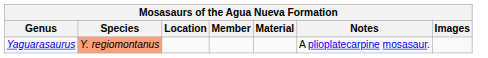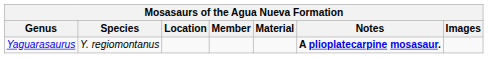Yaguarasaurus | Species: lightsalmon background -> no background
Yaguarasaurus | Notes: normal -> bold
